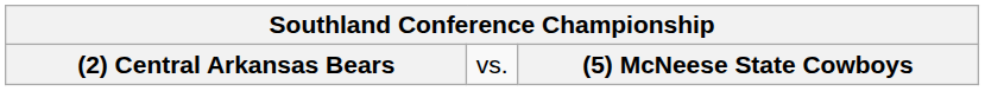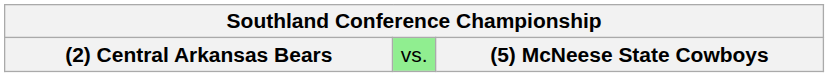(2) Central Arkansas Bears | column 2: no background -> lightgreen background
